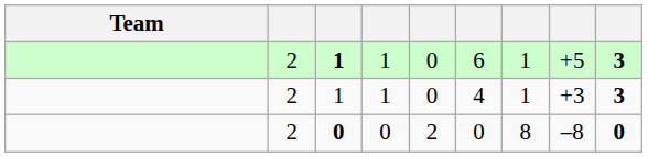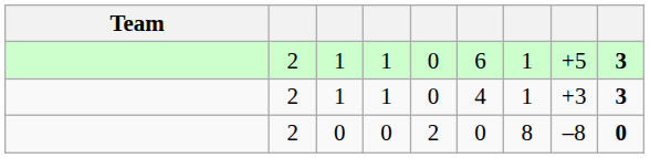row 2 | column 3: bold -> normal
row 4 | column 3: bold -> normal
